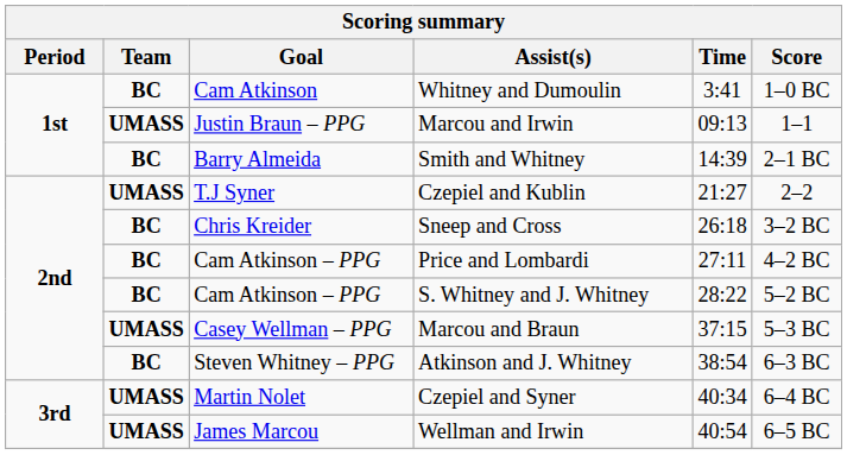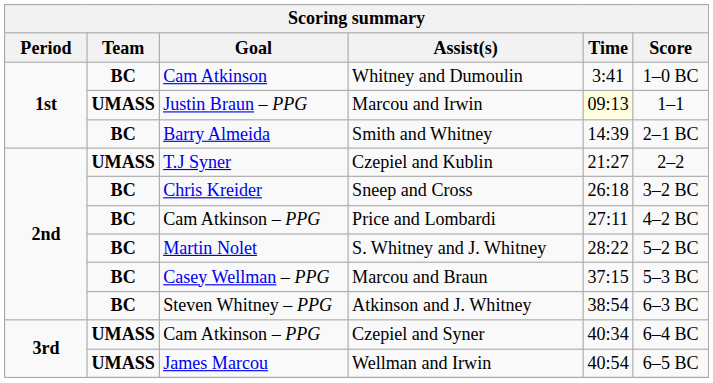Marcou and Irwin | Time: no background -> lightyellow background
S. Whitney and J. Whitney | Goal: Cam Atkinson – PPG -> Martin Nolet
Marcou and Braun | Team: UMASS -> BC
Czepiel and Syner | Goal: Martin Nolet -> Cam Atkinson – PPG
